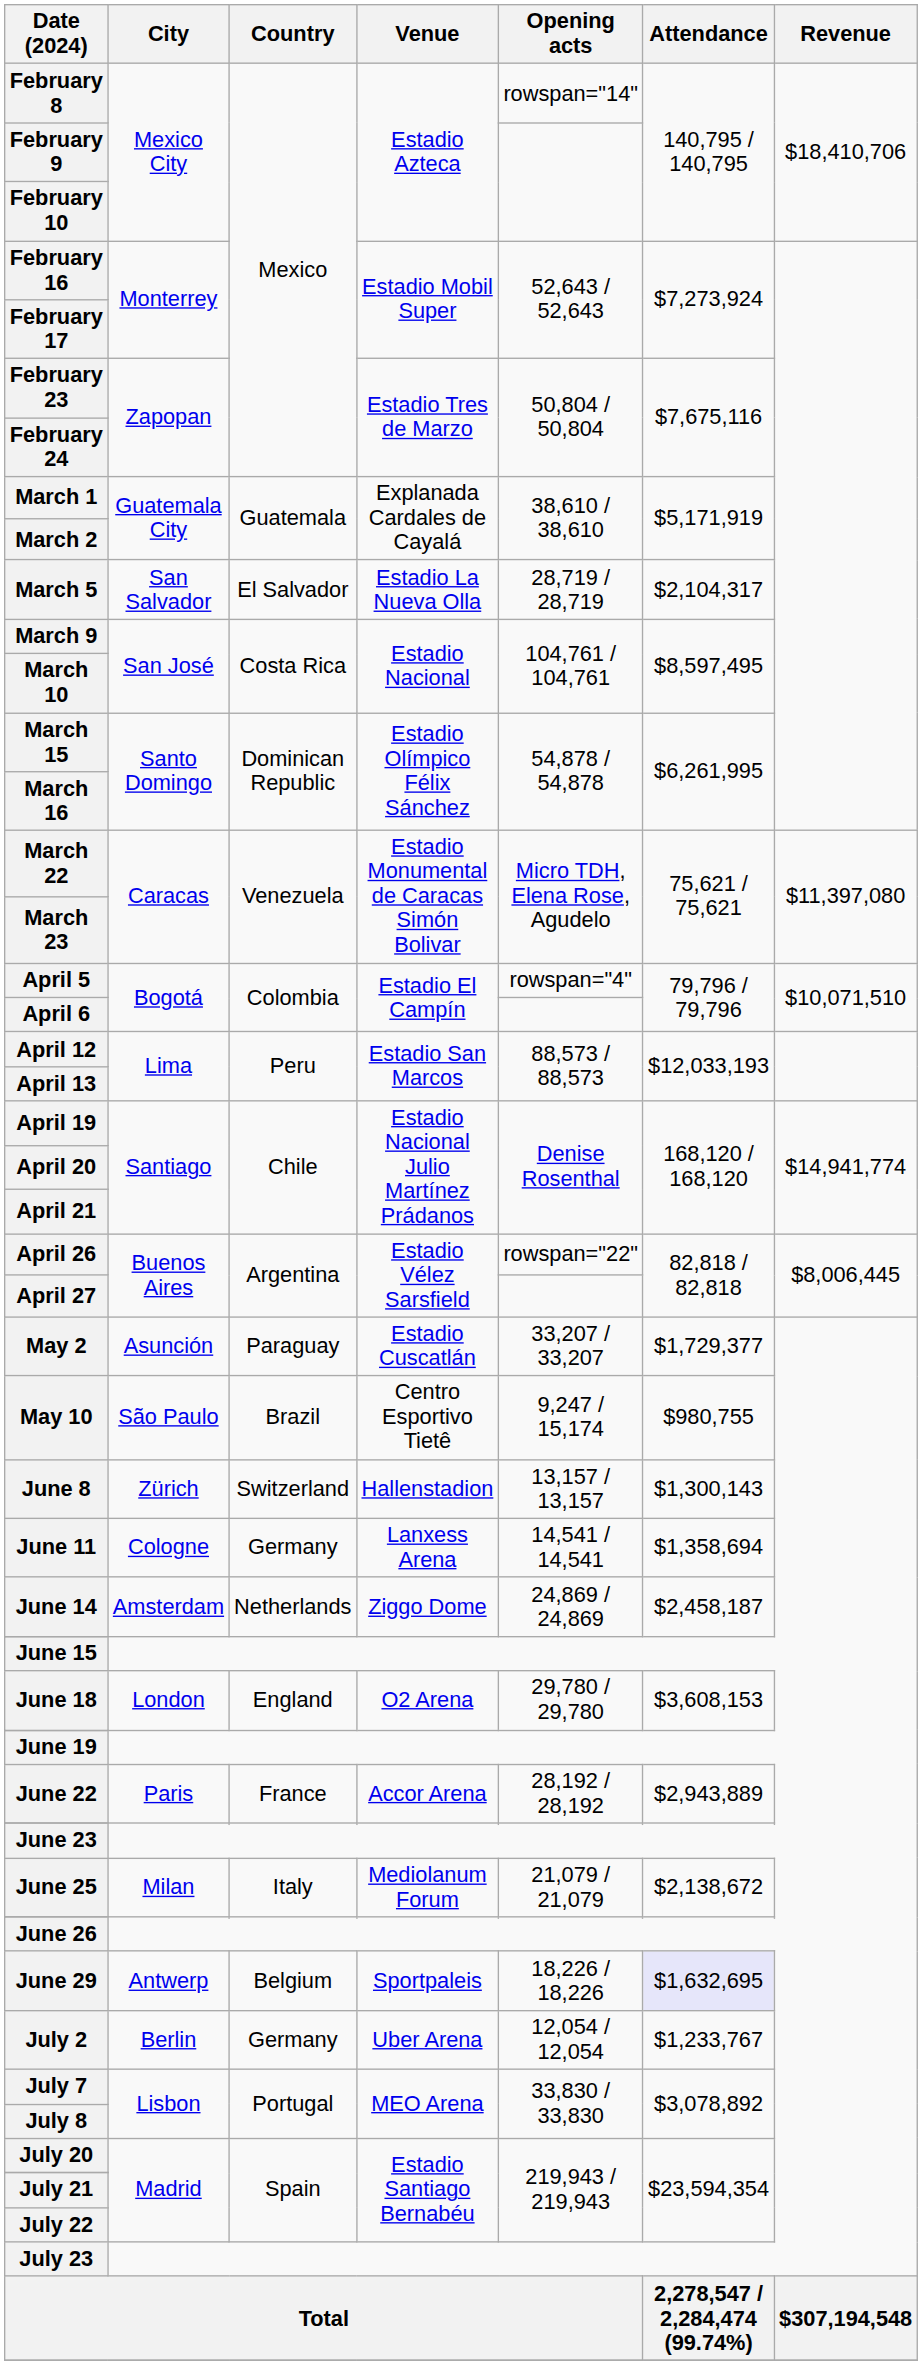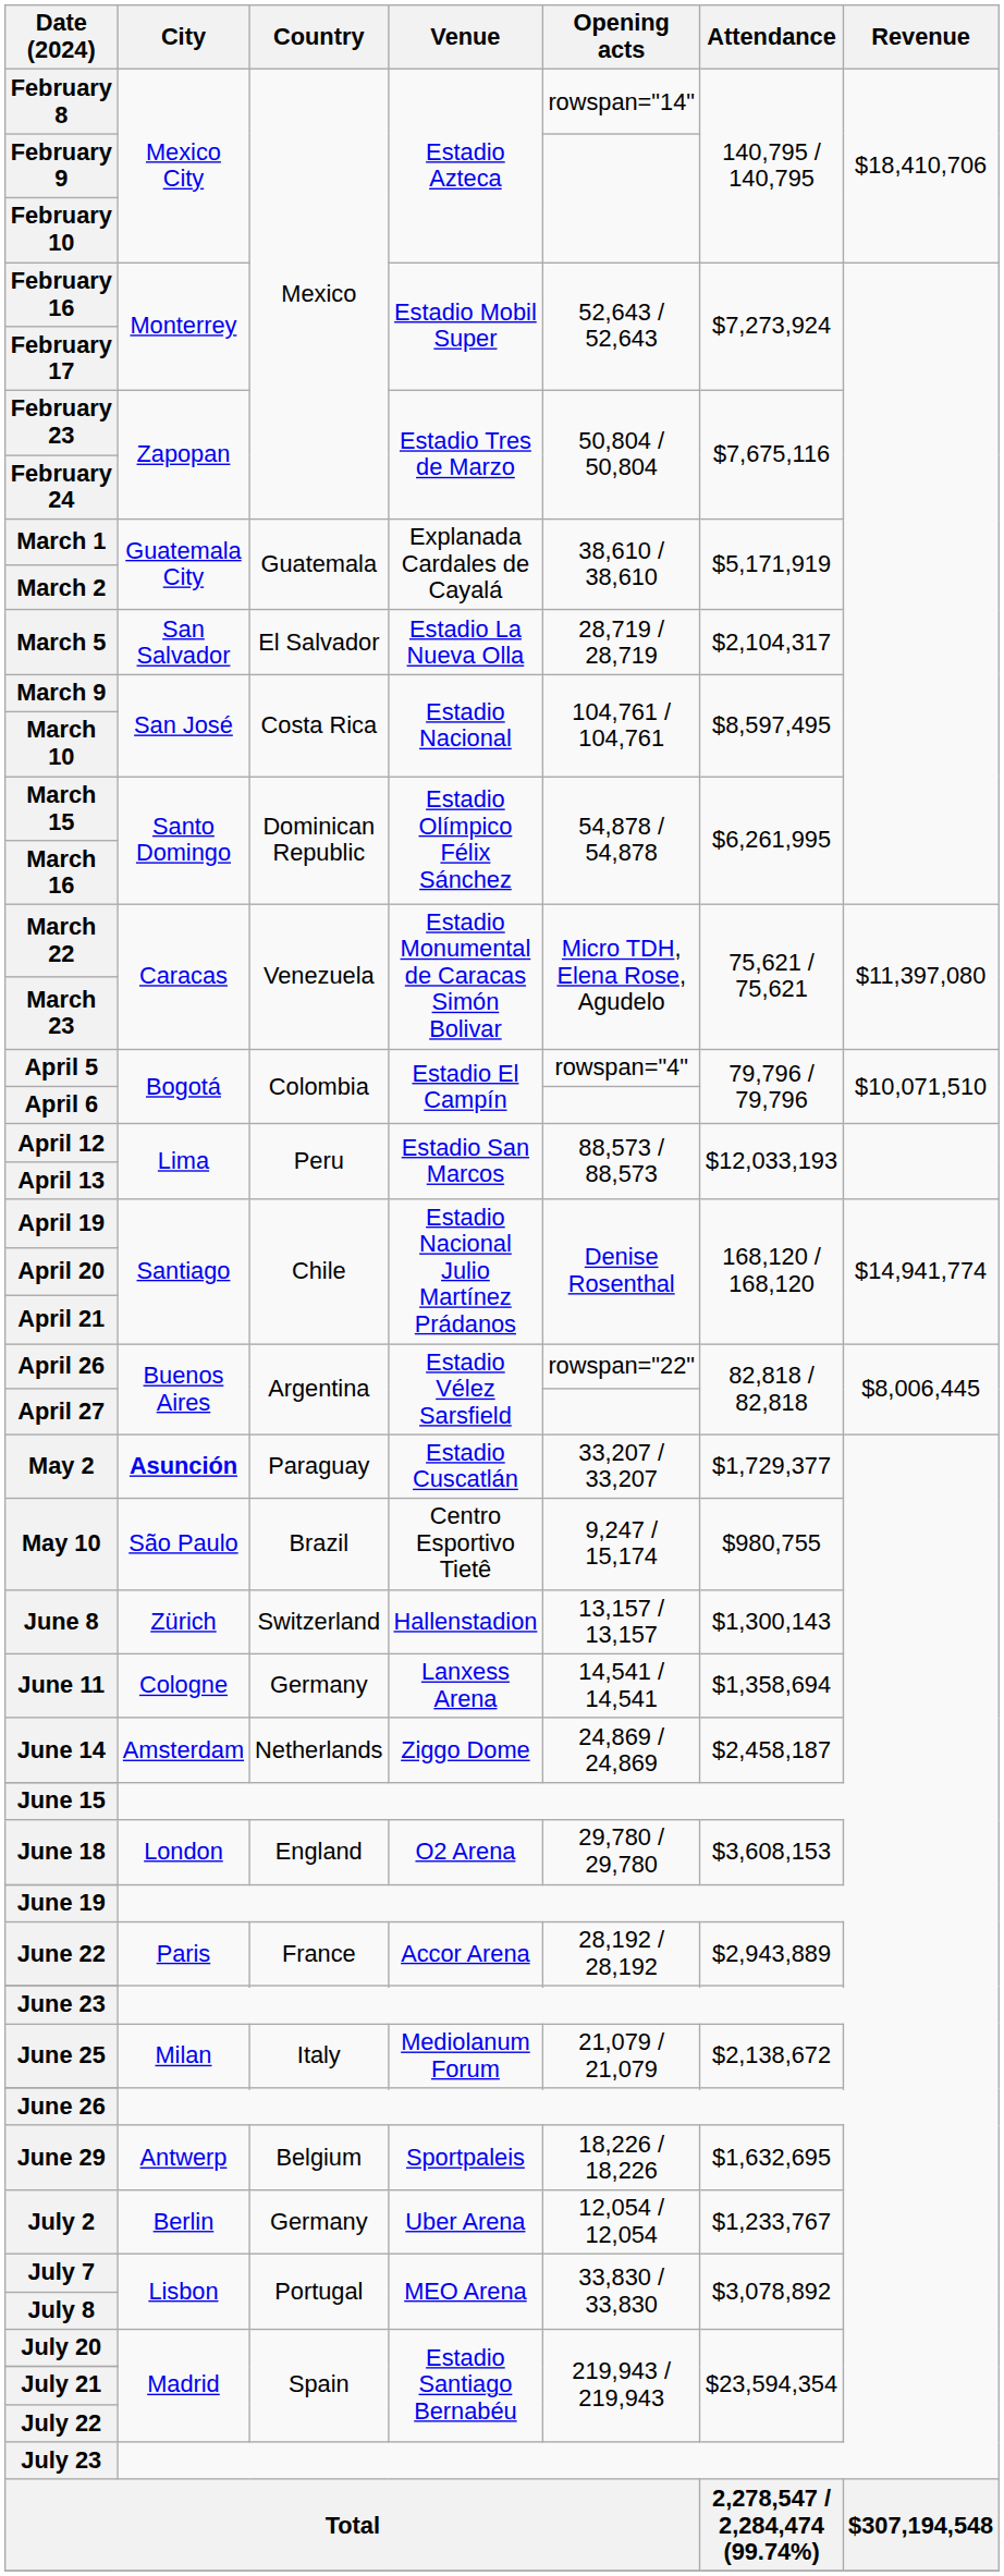May 2 | City: normal -> bold
June 29 | Attendance: lavender background -> no background
